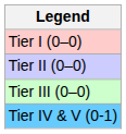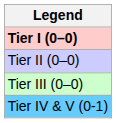row 2 | column 1: normal -> bold
